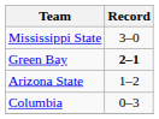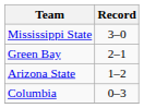Green Bay | Record: bold -> normal
